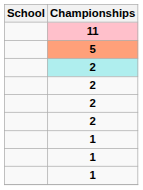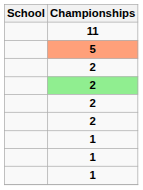row 2 | Championships: pink background -> no background
row 4 | Championships: paleturquoise background -> no background
row 5 | Championships: no background -> lightgreen background
